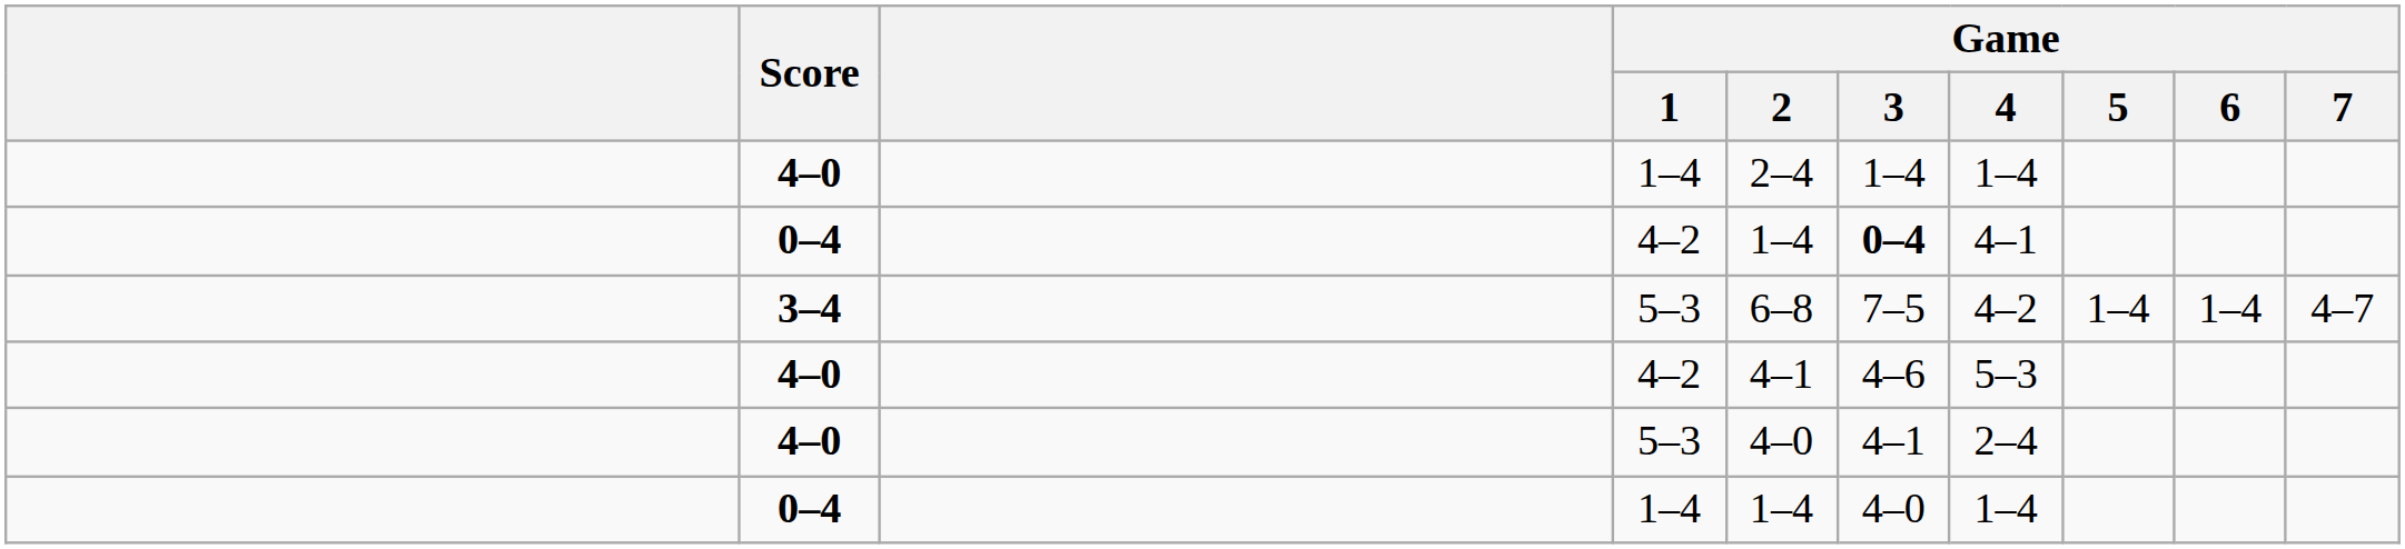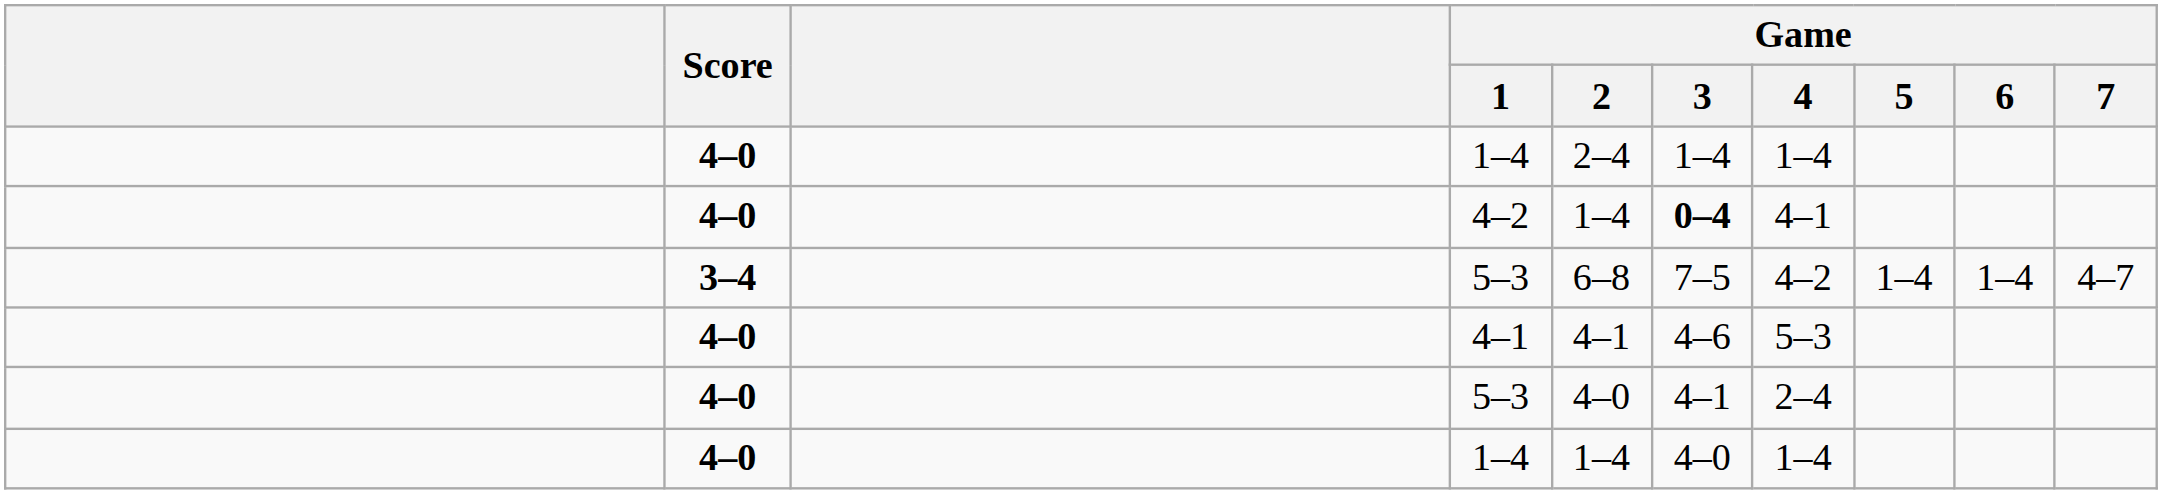row 4 | Score: 0–4 -> 4–0
row 6 | Game / 1: 4–2 -> 4–1
row 8 | Score: 0–4 -> 4–0
